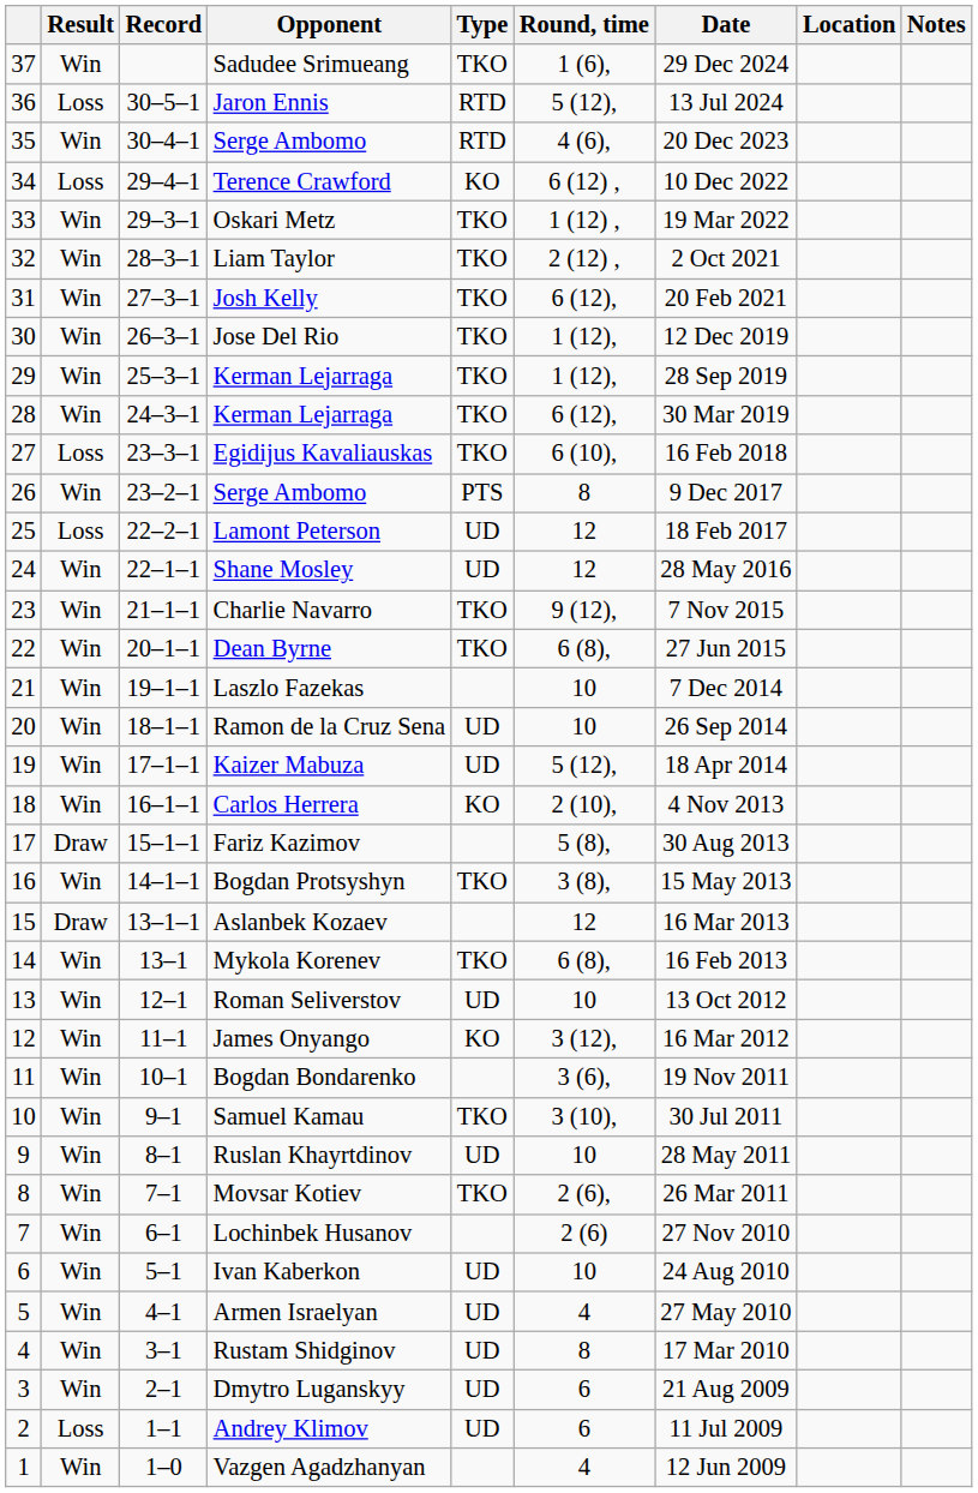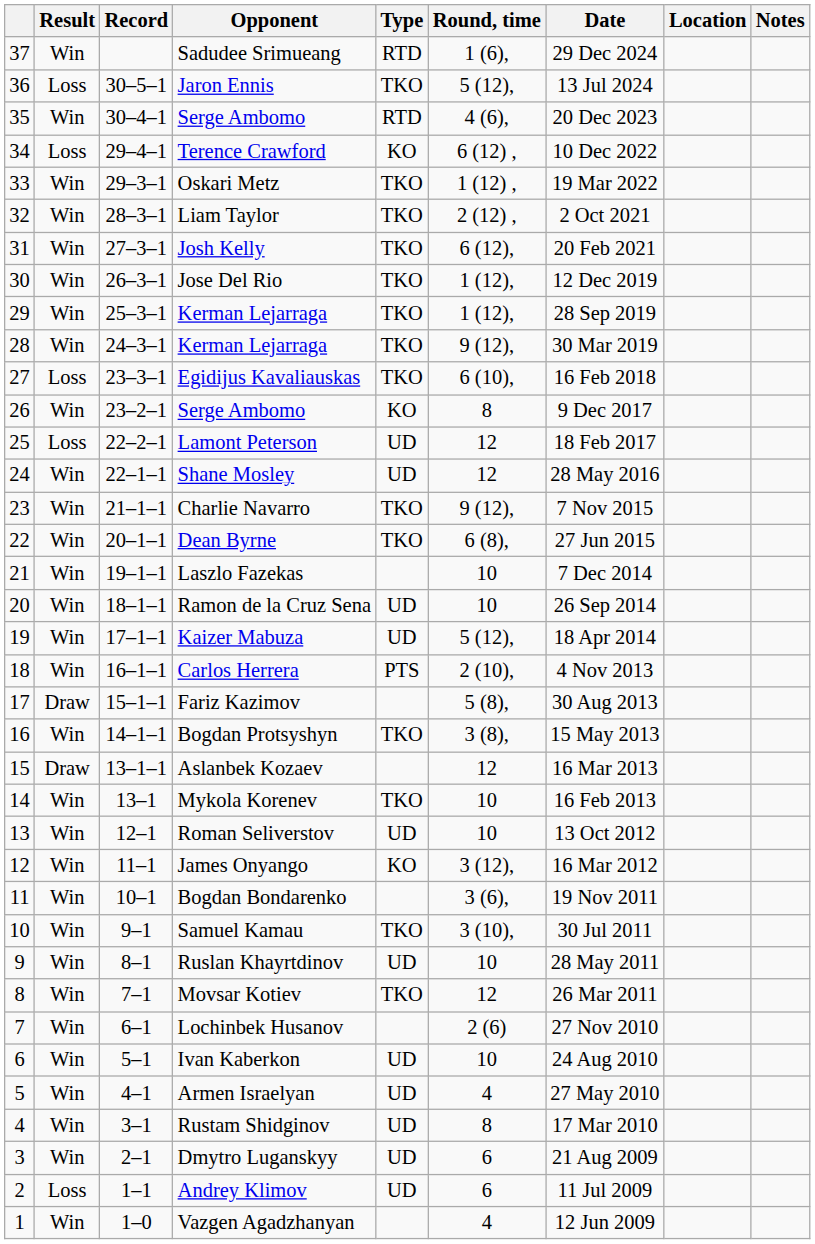Sadudee Srimueang | Type: TKO -> RTD
Jaron Ennis | Type: RTD -> TKO
28 / Kerman Lejarraga | Round, time: 6 (12), -> 9 (12),
26 / Serge Ambomo | Type: PTS -> KO
Carlos Herrera | Type: KO -> PTS
Mykola Korenev | Round, time: 6 (8), -> 10
Movsar Kotiev | Round, time: 2 (6), -> 12
